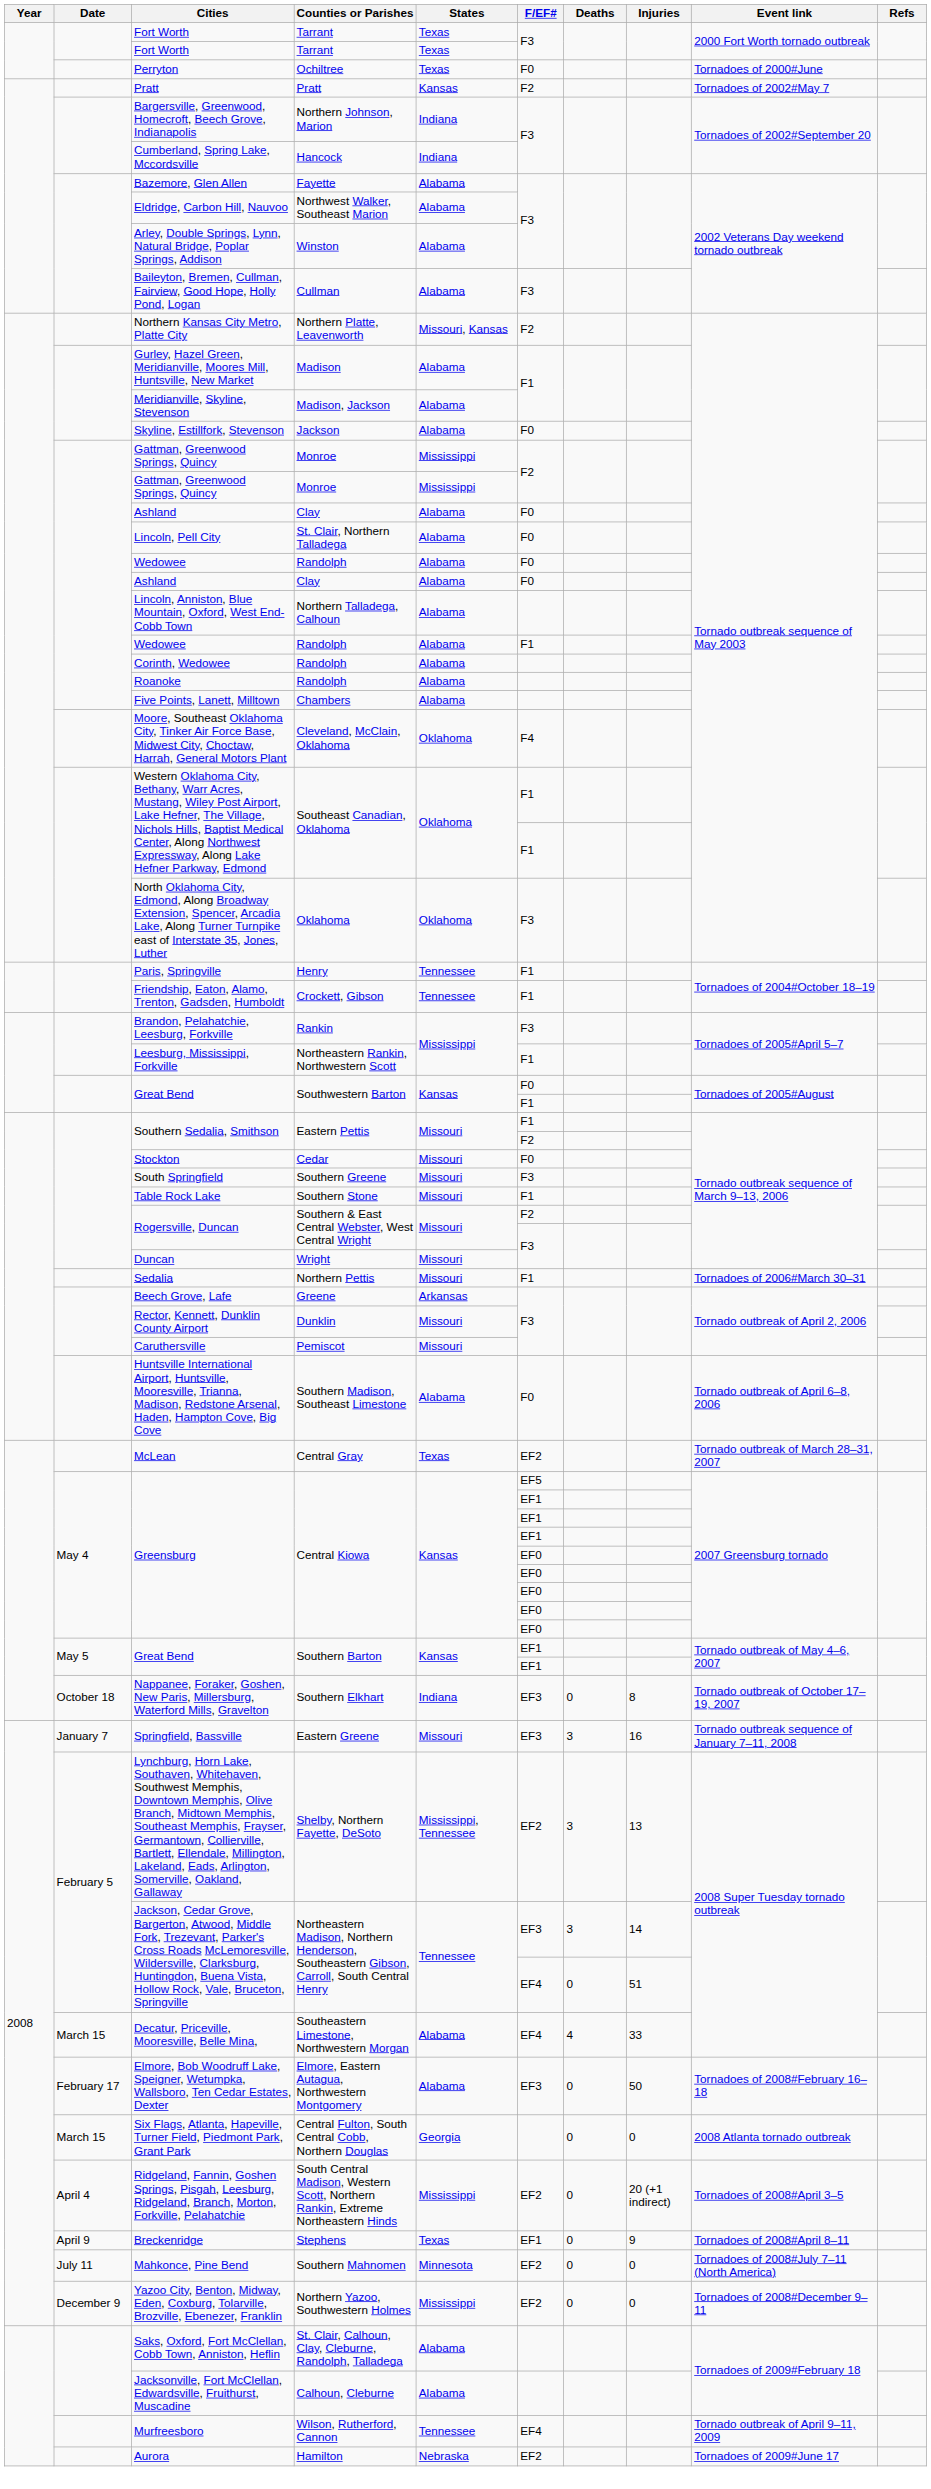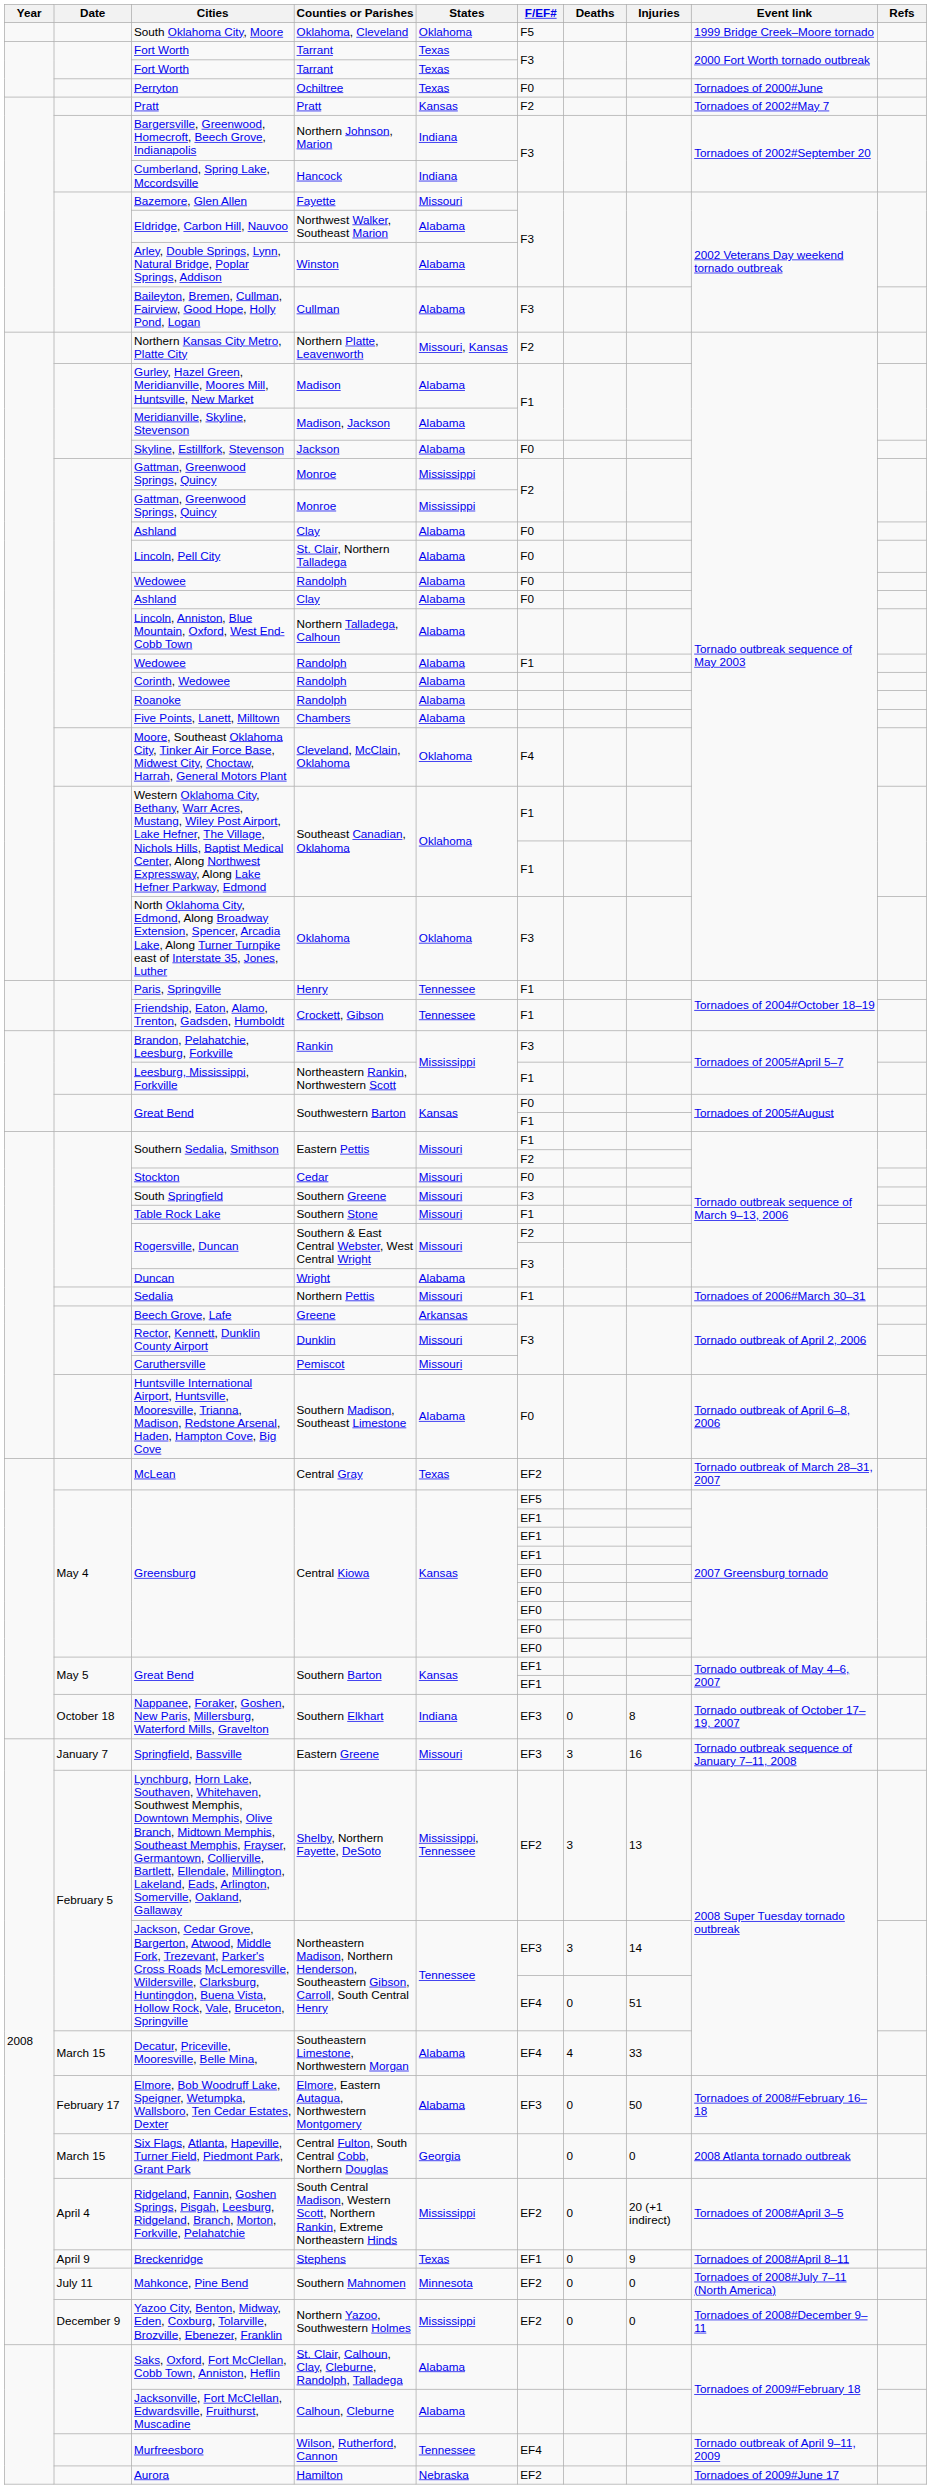+ row: South Oklahoma City, Moore | Oklahoma, Cleveland | Oklahoma | F5 | 1999 Bridge Creek–Moore tornado
Bazemore, Glen Allen | States: Alabama -> Missouri
Duncan | States: Missouri -> Alabama
